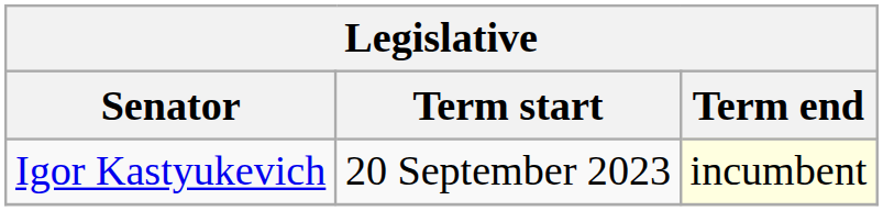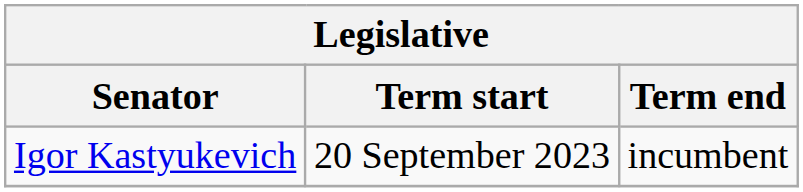Igor Kastyukevich | Term end: lightyellow background -> no background
